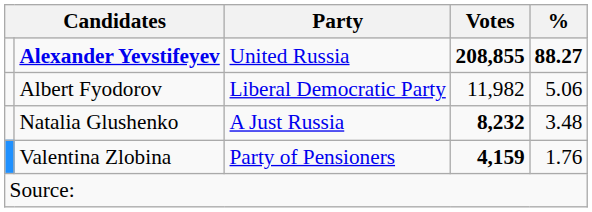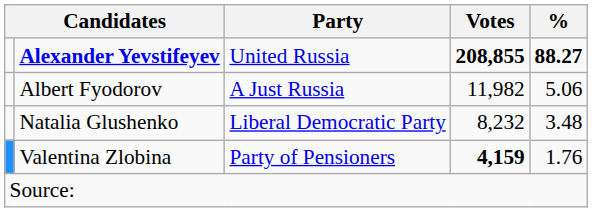Albert Fyodorov | Party: Liberal Democratic Party -> A Just Russia
Natalia Glushenko | Party: A Just Russia -> Liberal Democratic Party
Natalia Glushenko | Votes: bold -> normal
